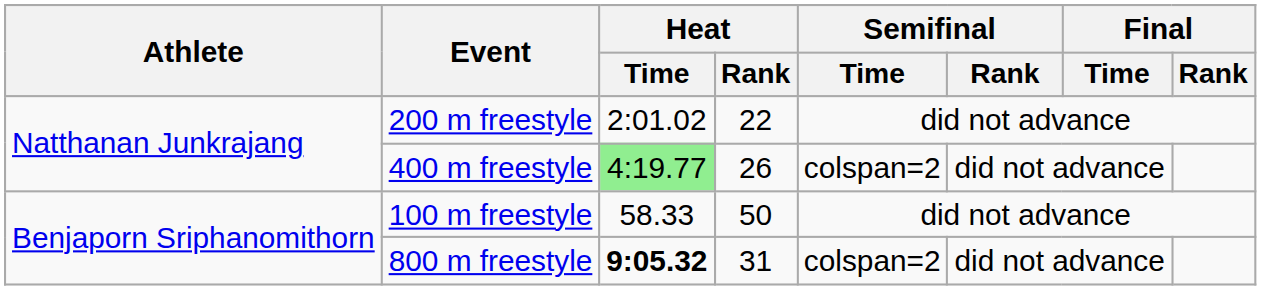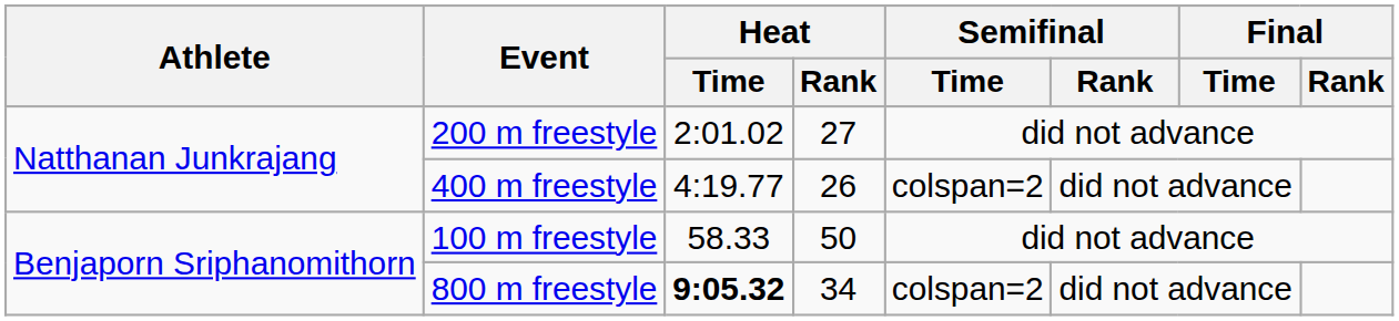200 m freestyle | Heat / Rank: 22 -> 27
400 m freestyle | Heat / Time: lightgreen background -> no background
800 m freestyle | Heat / Rank: 31 -> 34
